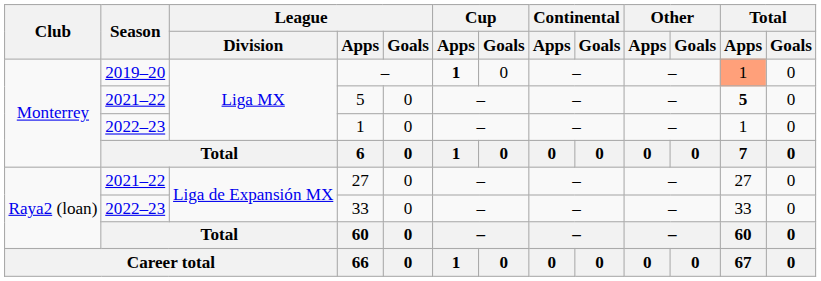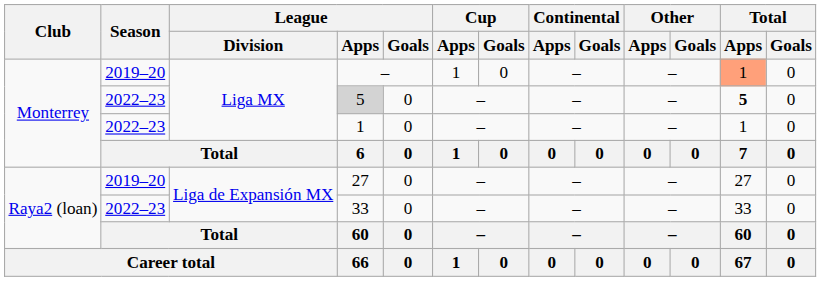row 3 | Cup / Apps: bold -> normal
row 4 | Season: 2021–22 -> 2022–23
row 4 | League / Apps: no background -> lightgrey background
row 7 | Season: 2021–22 -> 2019–20
